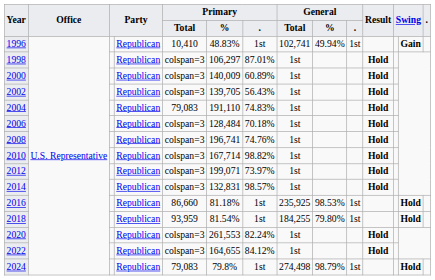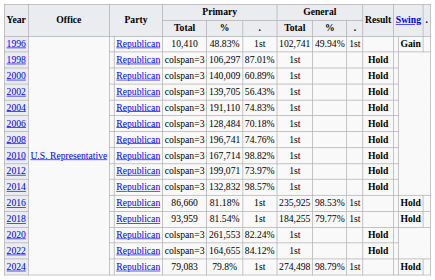2004 | Primary / Total: 79,083 -> colspan=3
2014 | Primary / %: 132,831 -> 132,832
2018 | General / %: 79.80% -> 79.77%
